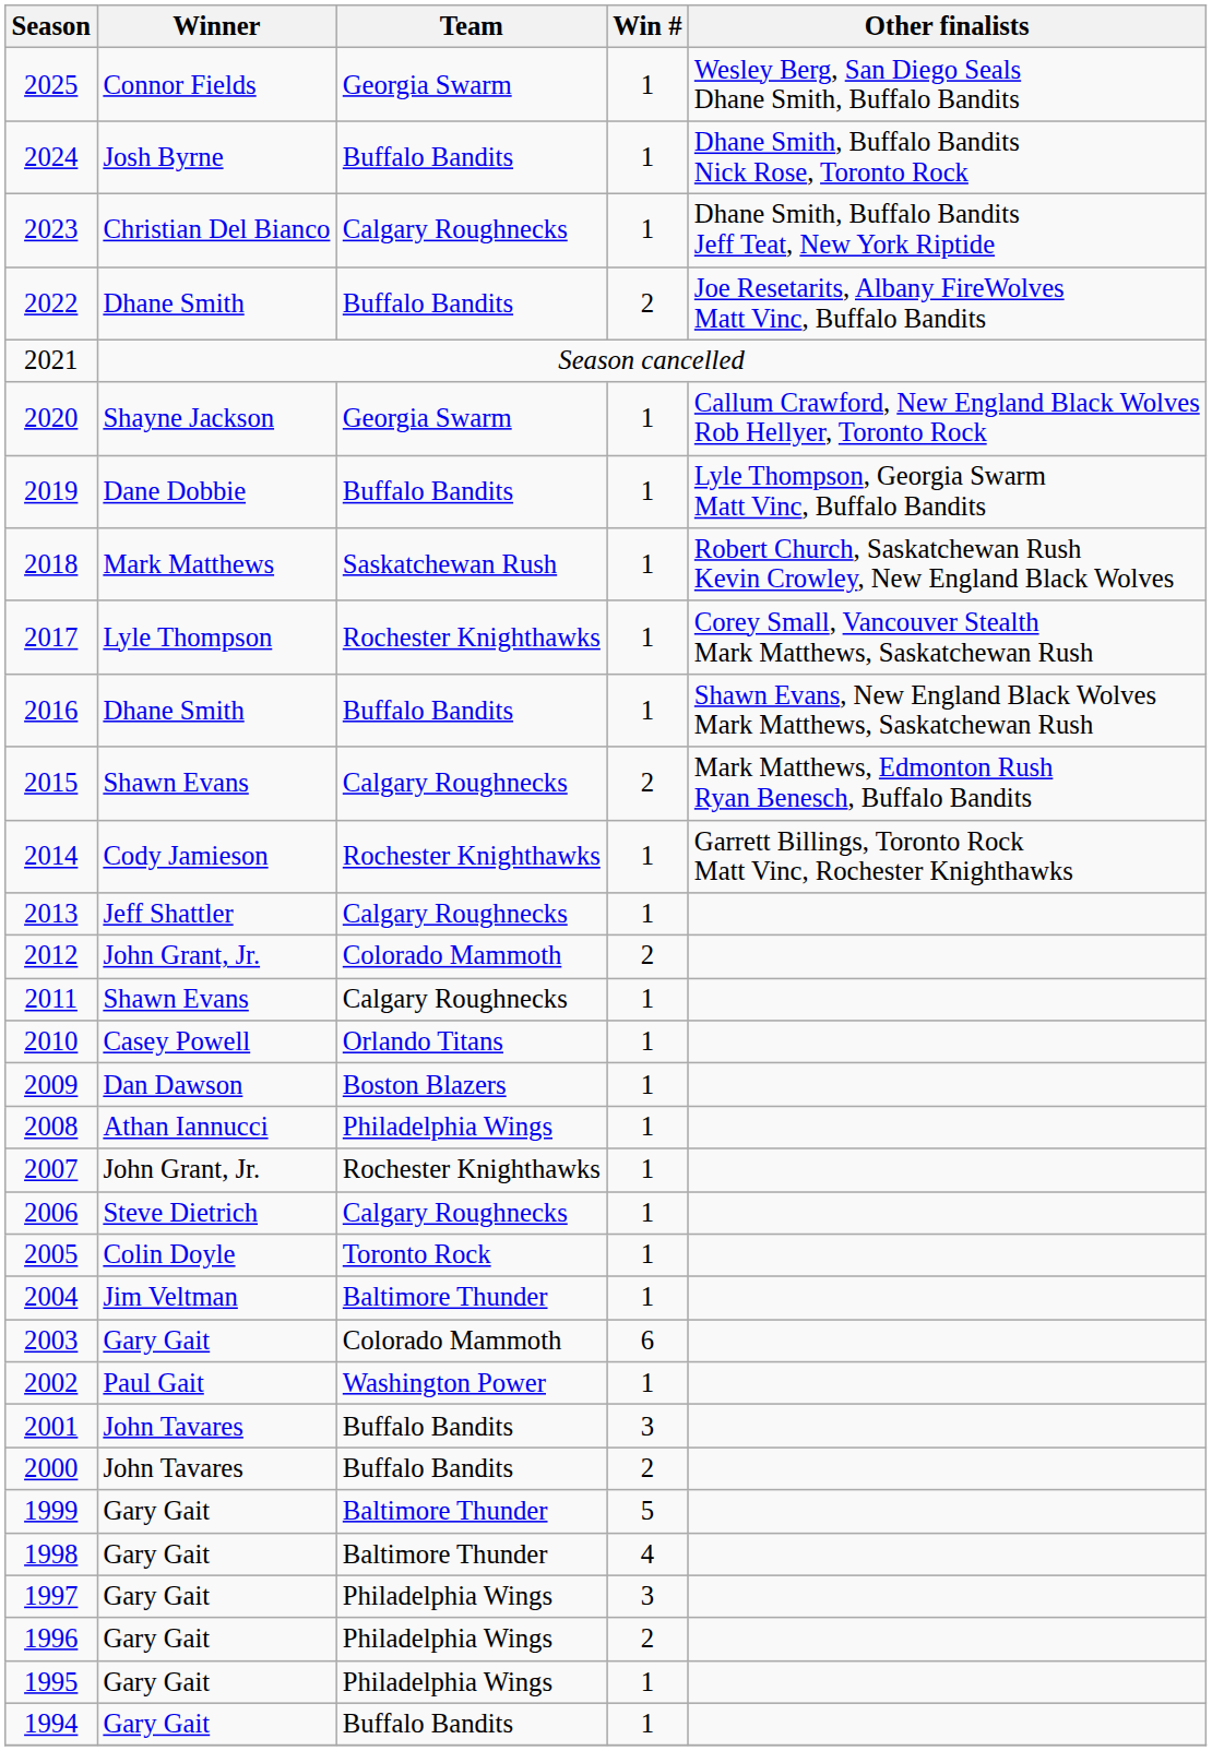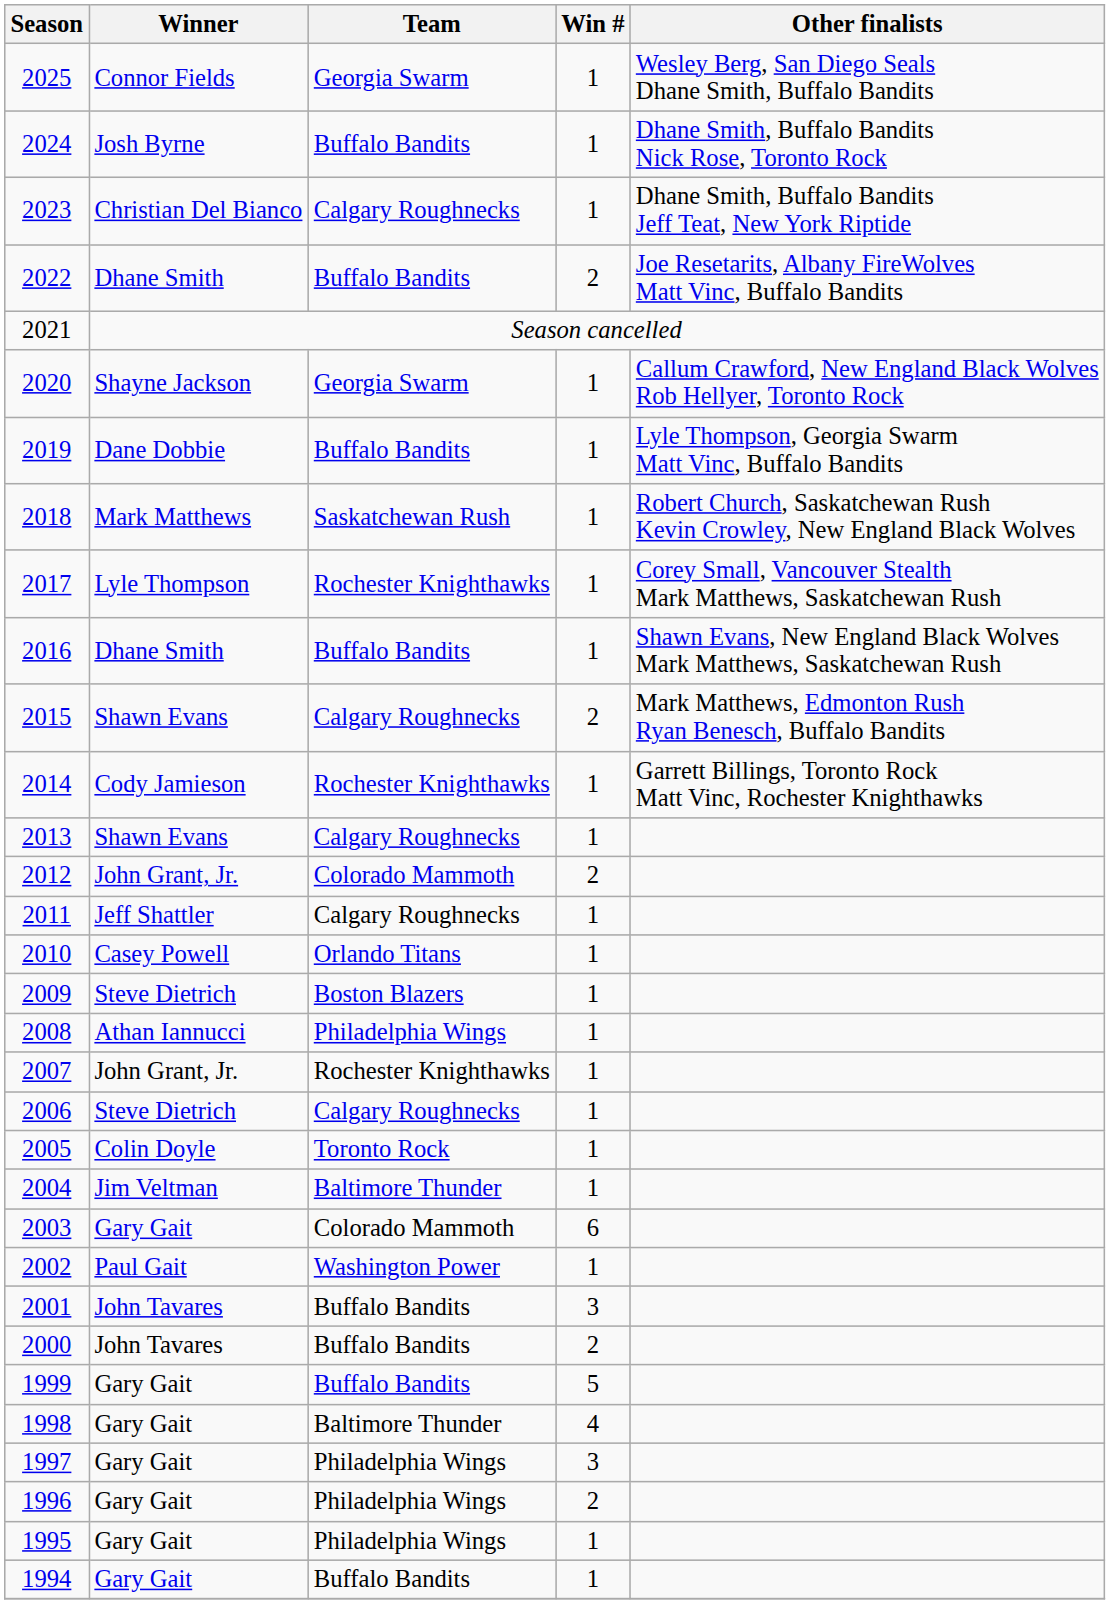2013 | Winner: Jeff Shattler -> Shawn Evans
2011 | Winner: Shawn Evans -> Jeff Shattler
2009 | Winner: Dan Dawson -> Steve Dietrich
1999 | Team: Baltimore Thunder -> Buffalo Bandits
